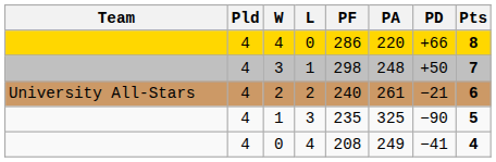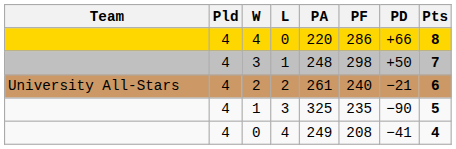columns swapped: PF <-> PA
